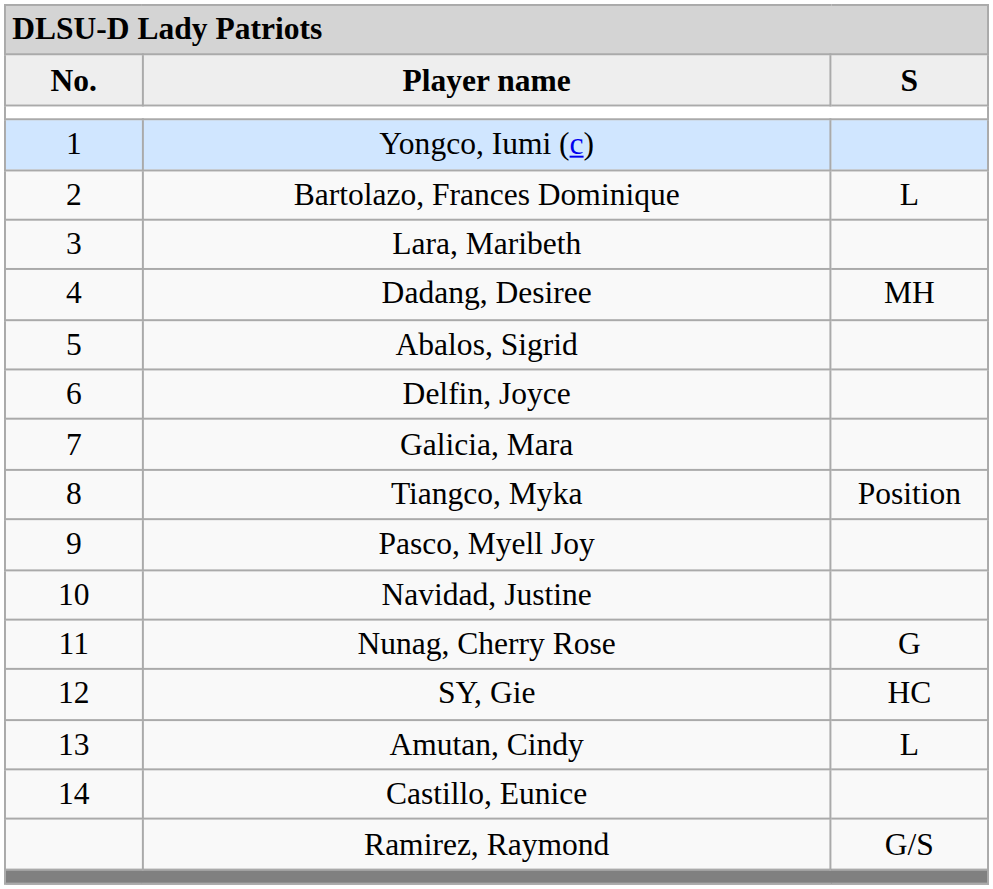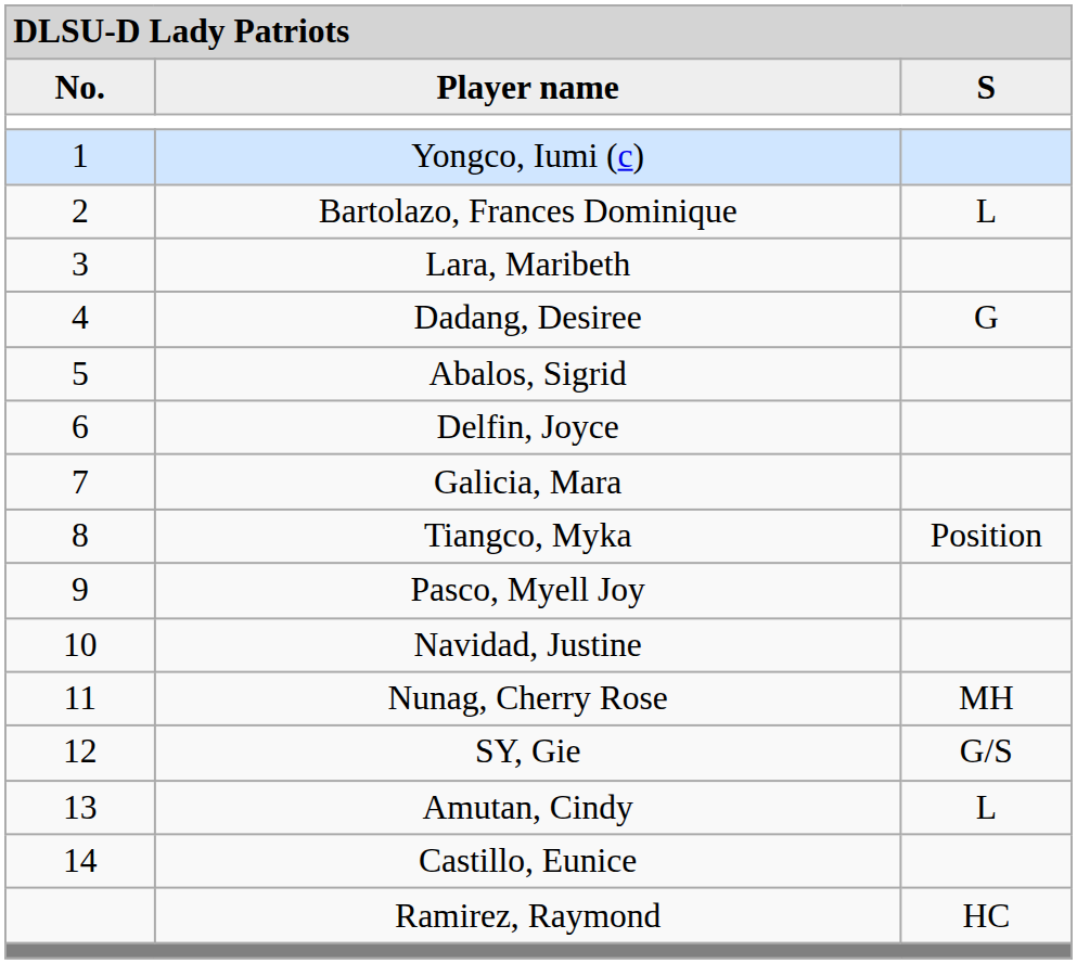Dadang, Desiree | column 3: MH -> G
Nunag, Cherry Rose | column 3: G -> MH
SY, Gie | column 3: HC -> G/S
Ramirez, Raymond | column 3: G/S -> HC
